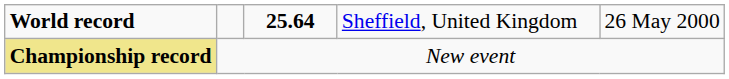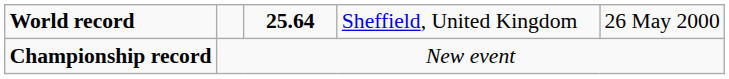Championship record | column 1: khaki background -> no background
